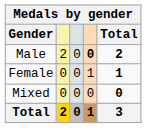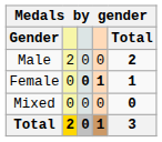Male | column 4: bold -> normal
Female | column 3: normal -> bold
Female | column 4: normal -> bold
